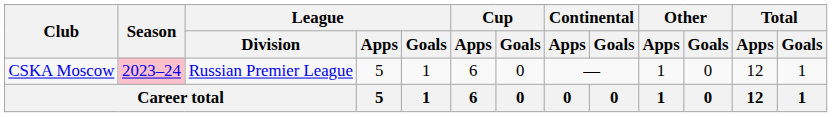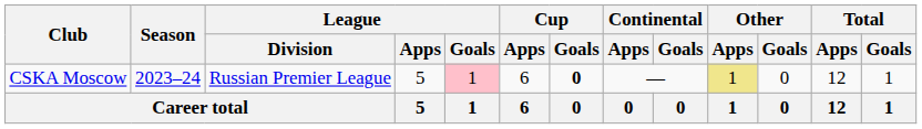CSKA Moscow | Season: pink background -> no background
CSKA Moscow | League / Goals: no background -> pink background
CSKA Moscow | Cup / Goals: normal -> bold
CSKA Moscow | Other / Apps: no background -> khaki background
